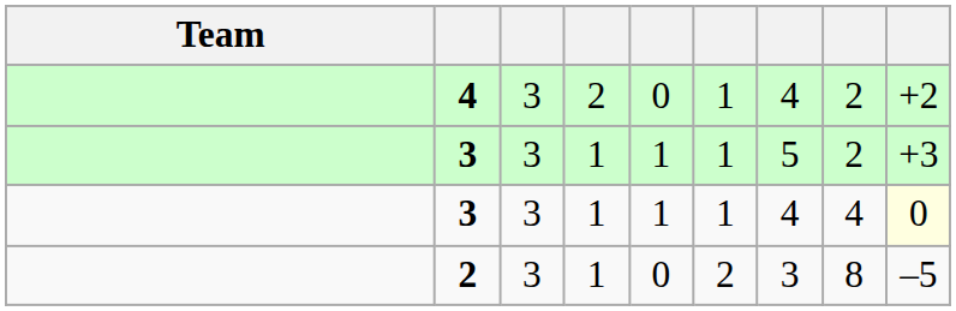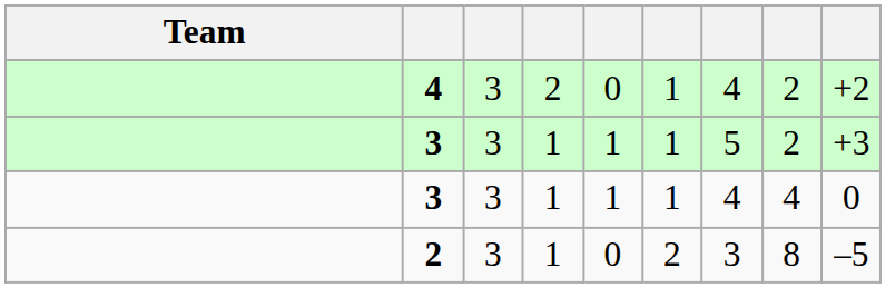row 4 | column 9: lightyellow background -> no background
